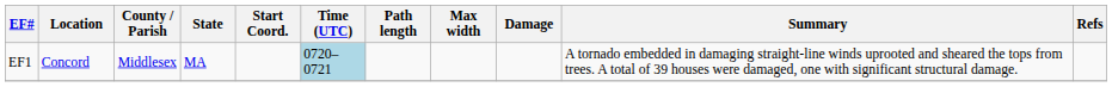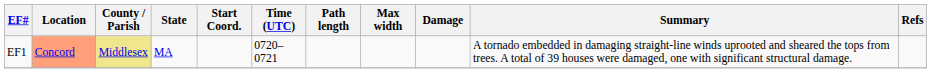EF1 | Location: no background -> lightsalmon background
EF1 | County / Parish: no background -> khaki background
EF1 | Time (UTC): lightblue background -> no background
